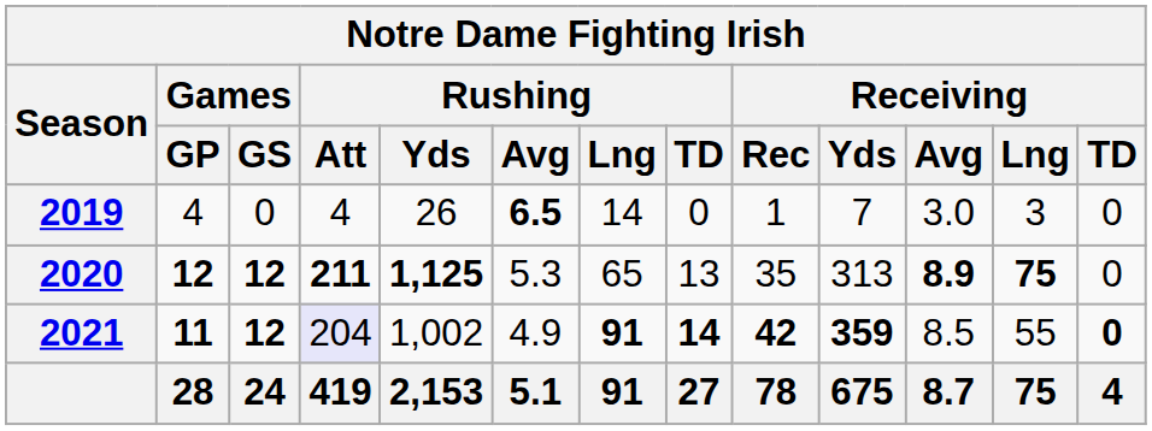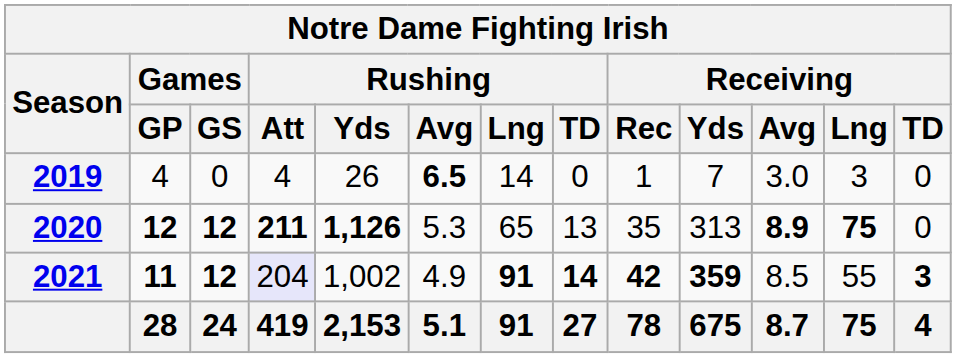2020 | Rushing / Yds: 1,125 -> 1,126
2021 | Receiving / TD: 0 -> 3
